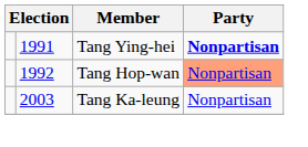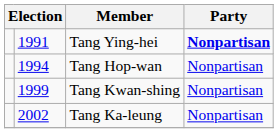Tang Hop-wan | column 2: 1992 -> 1994
Tang Hop-wan | Party: lightsalmon background -> no background
+ row: 1999 | Tang Kwan-shing | Nonpartisan
Tang Ka-leung | column 2: 2003 -> 2002
